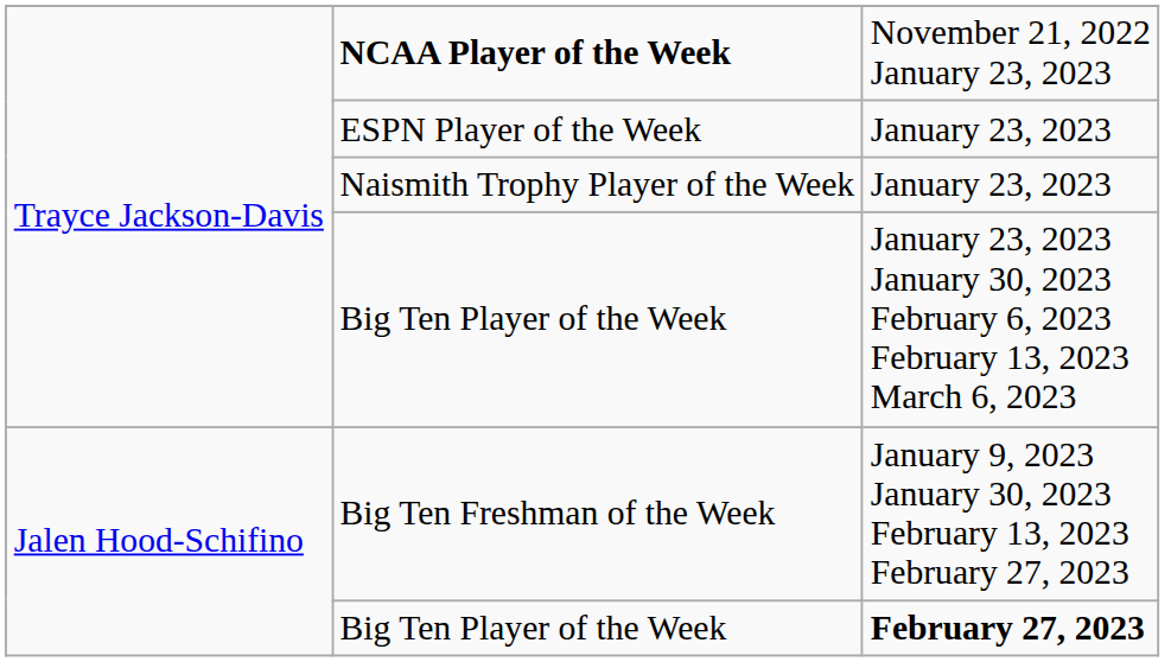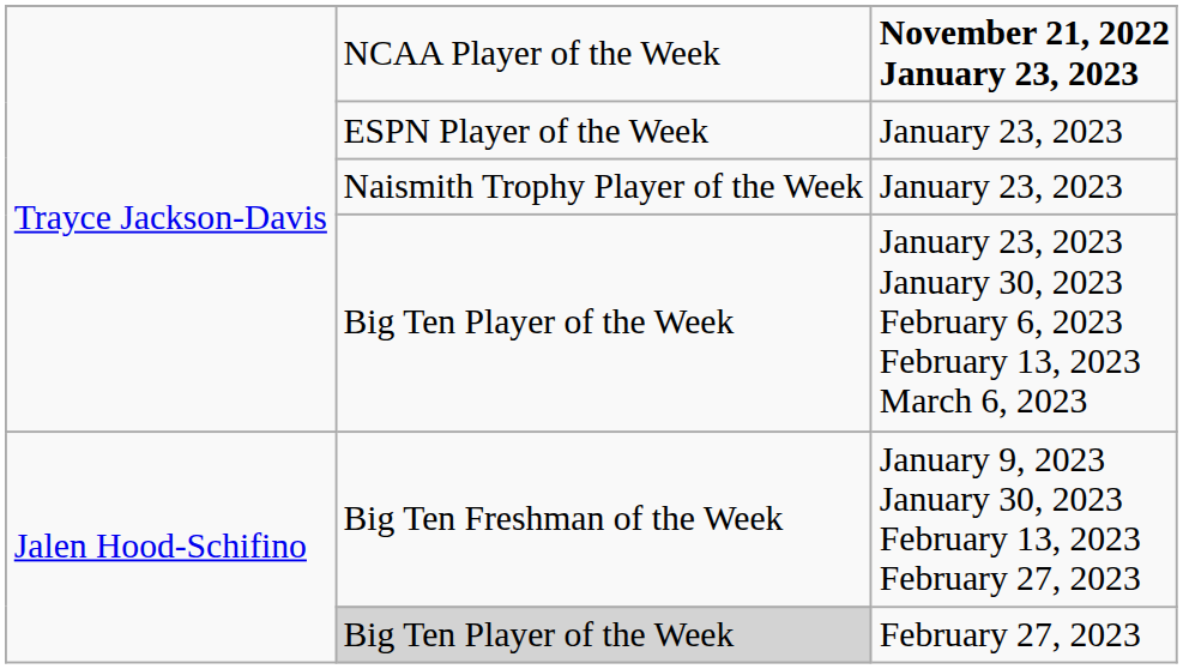NCAA Player of the Week | column 2: bold -> normal
NCAA Player of the Week | column 3: normal -> bold
Big Ten Player of the Week / February 27, 2023 | column 2: no background -> lightgrey background
Big Ten Player of the Week / February 27, 2023 | column 3: bold -> normal
